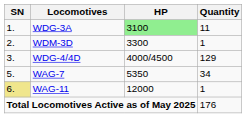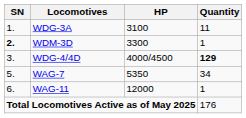WDG-3A | HP: lightgreen background -> no background
WDM-3D | SN: normal -> bold
WDG-4/4D | Quantity: normal -> bold
WAG-11 | SN: khaki background -> no background
